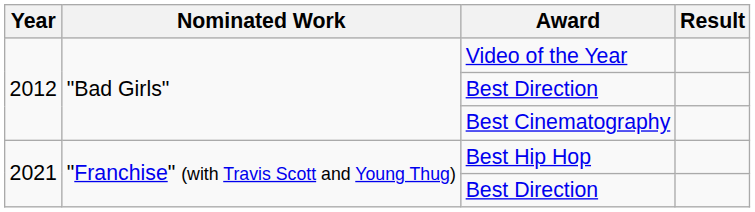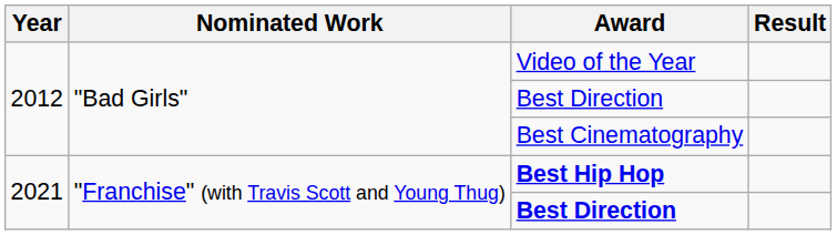Best Hip Hop | Award: normal -> bold
2021 / Best Direction | Award: normal -> bold
